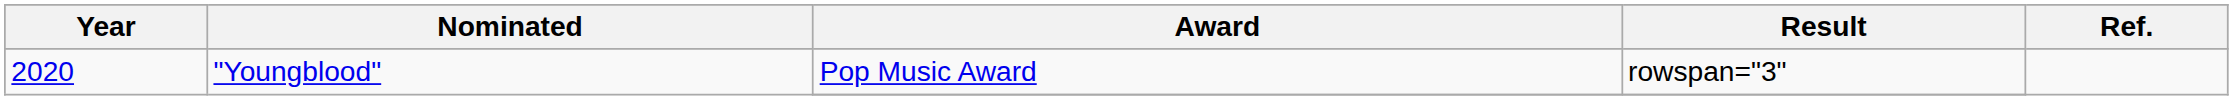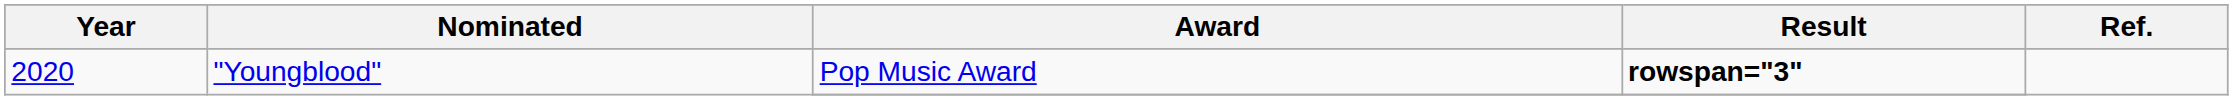"Youngblood" / Pop Music Award | Result: normal -> bold
